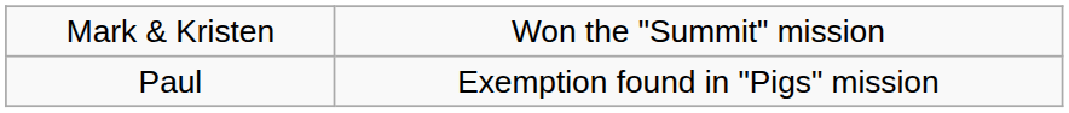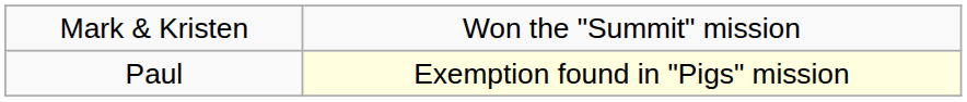Paul | column 2: no background -> lightyellow background
